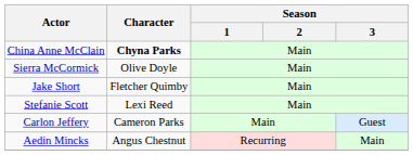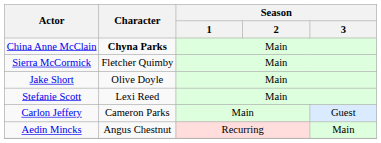Sierra McCormick | Character: Olive Doyle -> Fletcher Quimby
Jake Short | Character: Fletcher Quimby -> Olive Doyle
